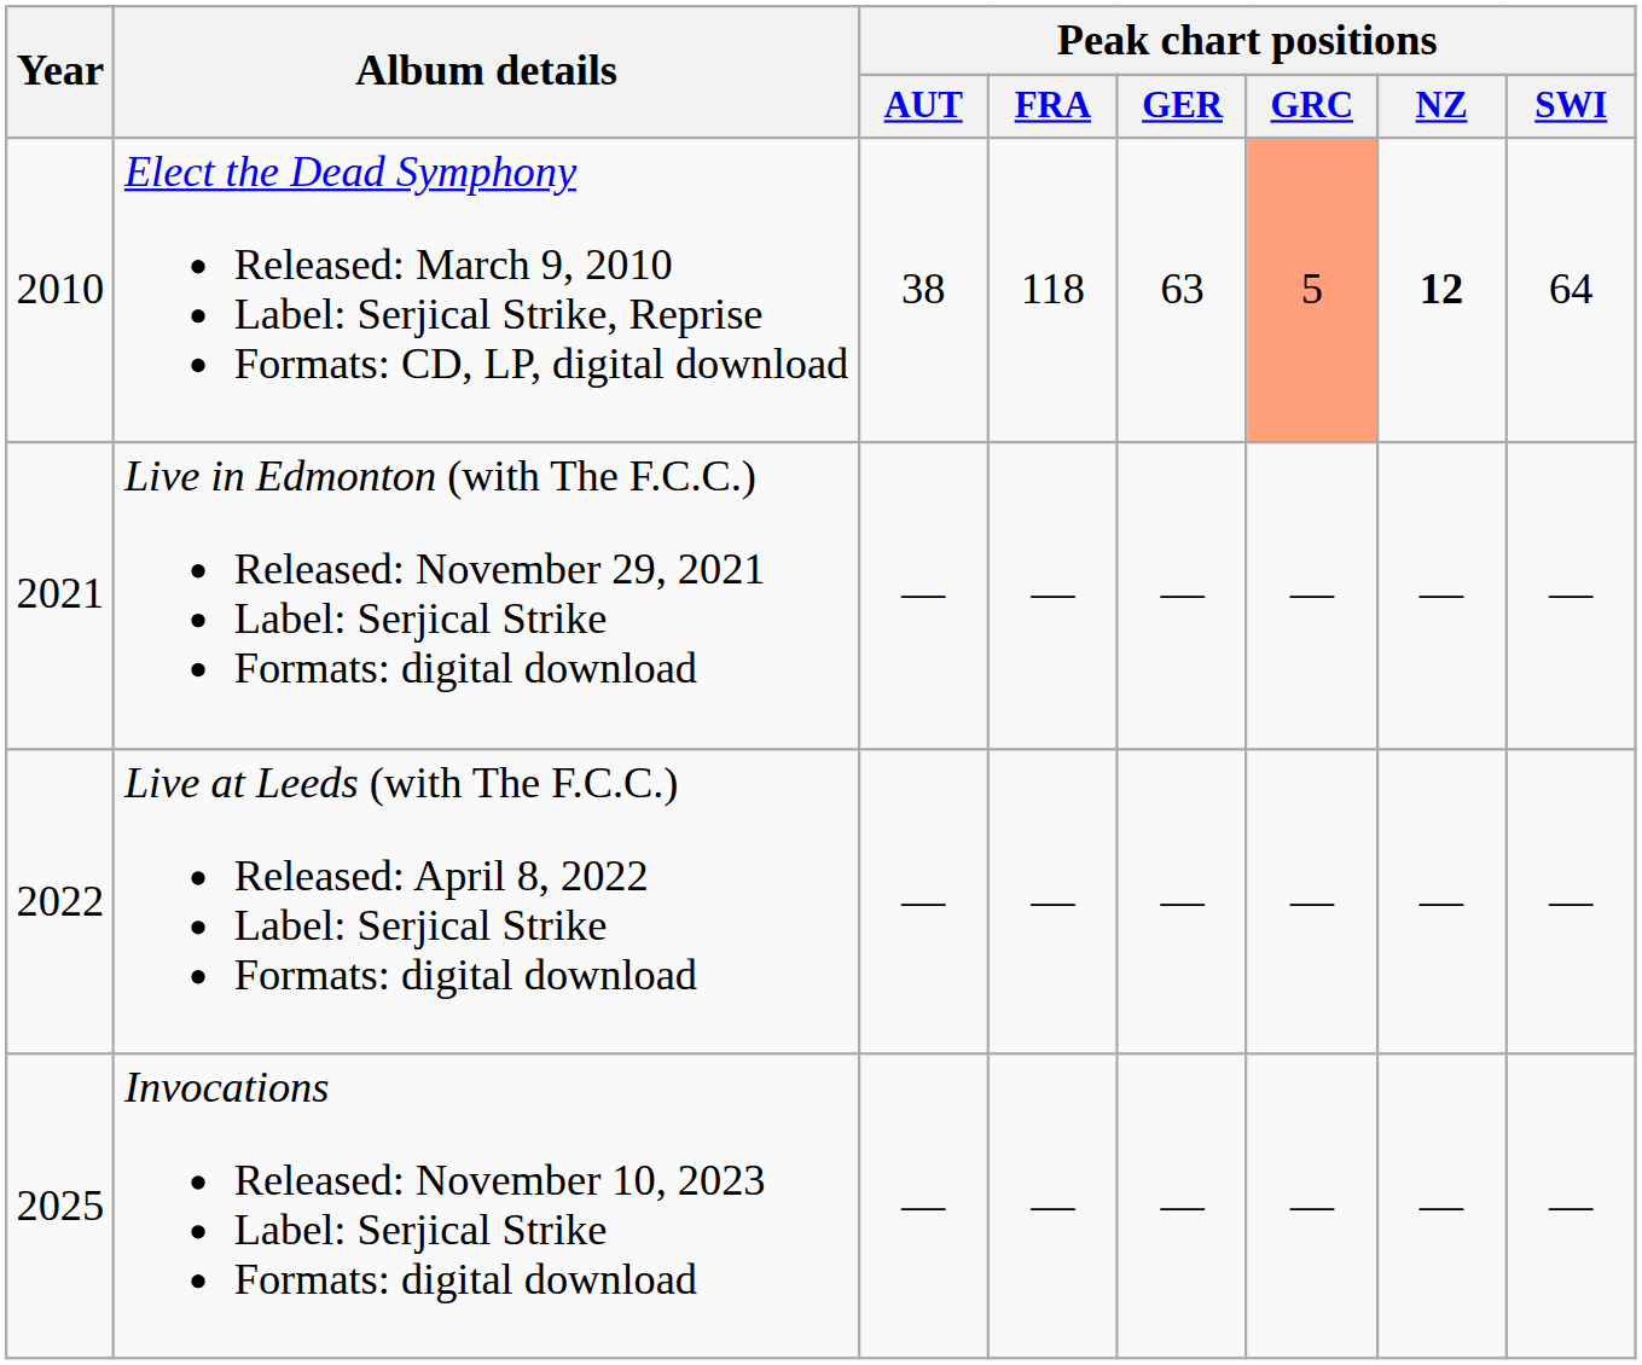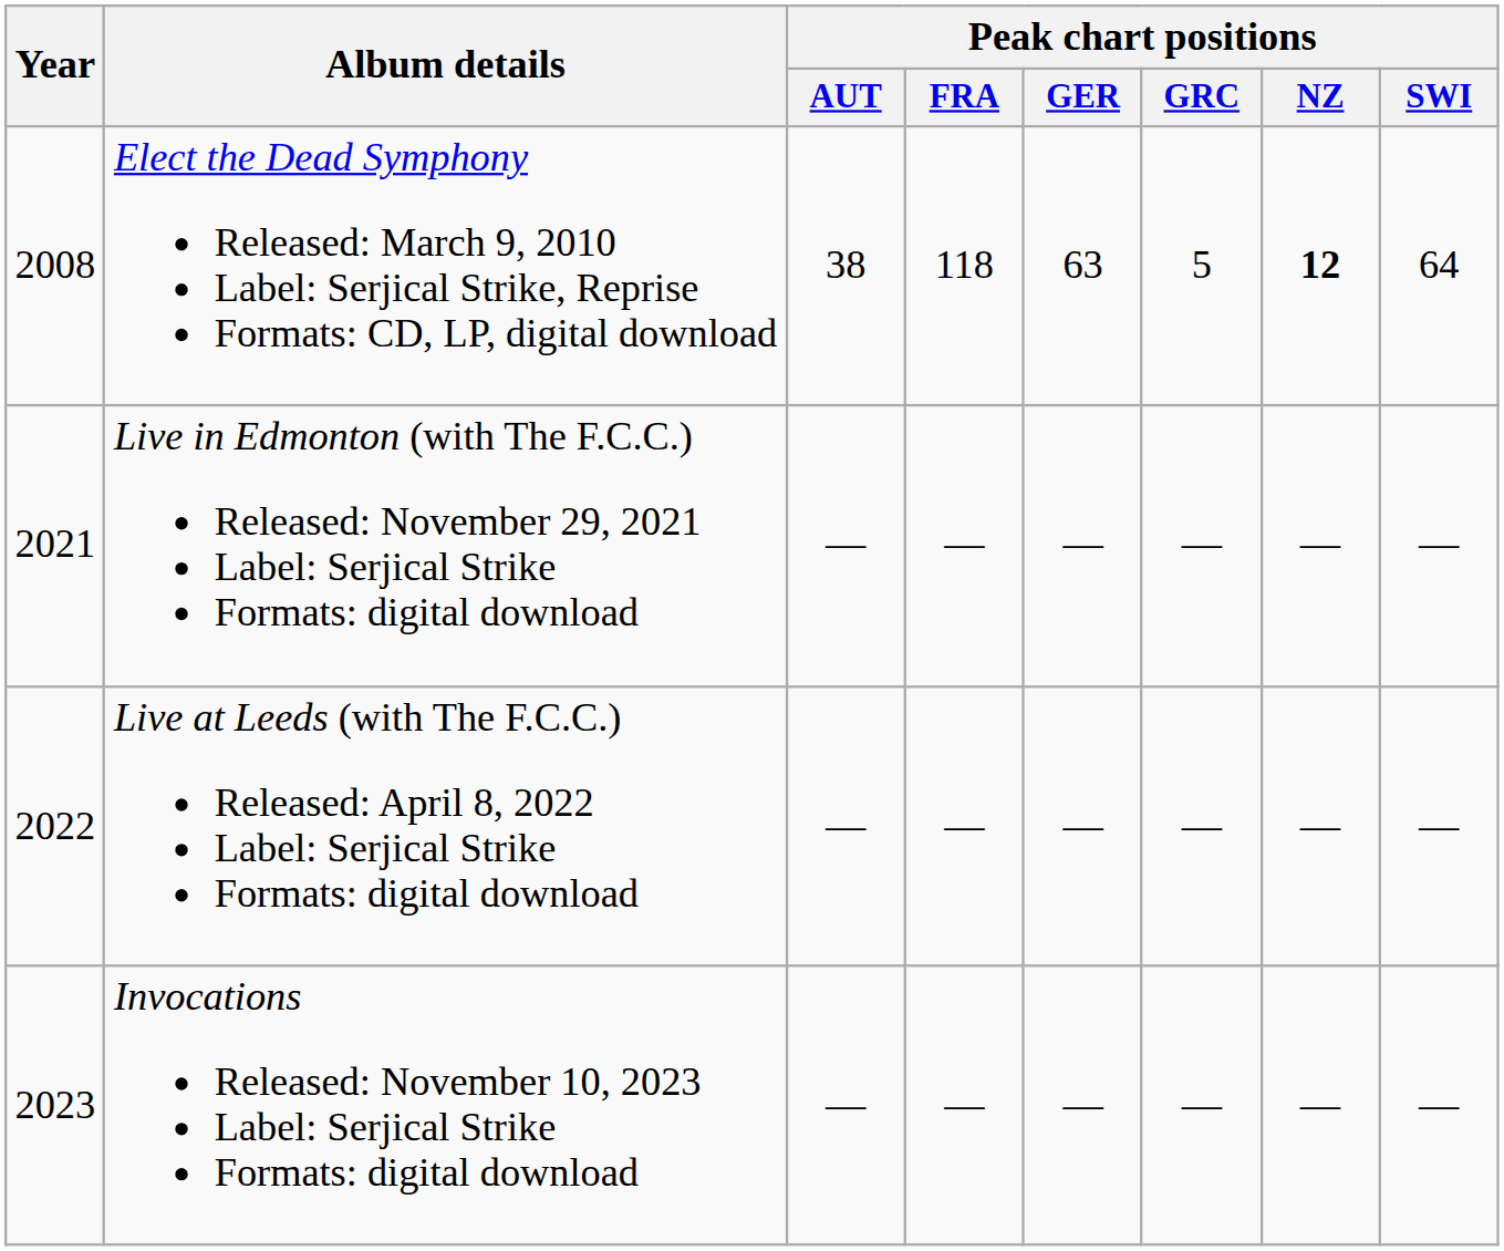row 3 | Year: 2010 -> 2008
row 3 | Peak chart positions / GRC: lightsalmon background -> no background
row 6 | Year: 2025 -> 2023
